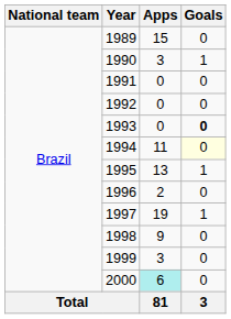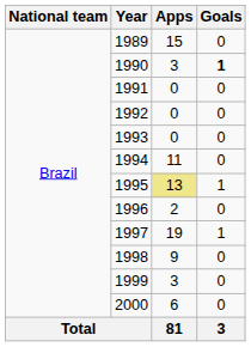1990 | Goals: normal -> bold
1993 | Goals: bold -> normal
1994 | Goals: lightyellow background -> no background
1995 | Apps: no background -> khaki background
2000 | Apps: paleturquoise background -> no background
